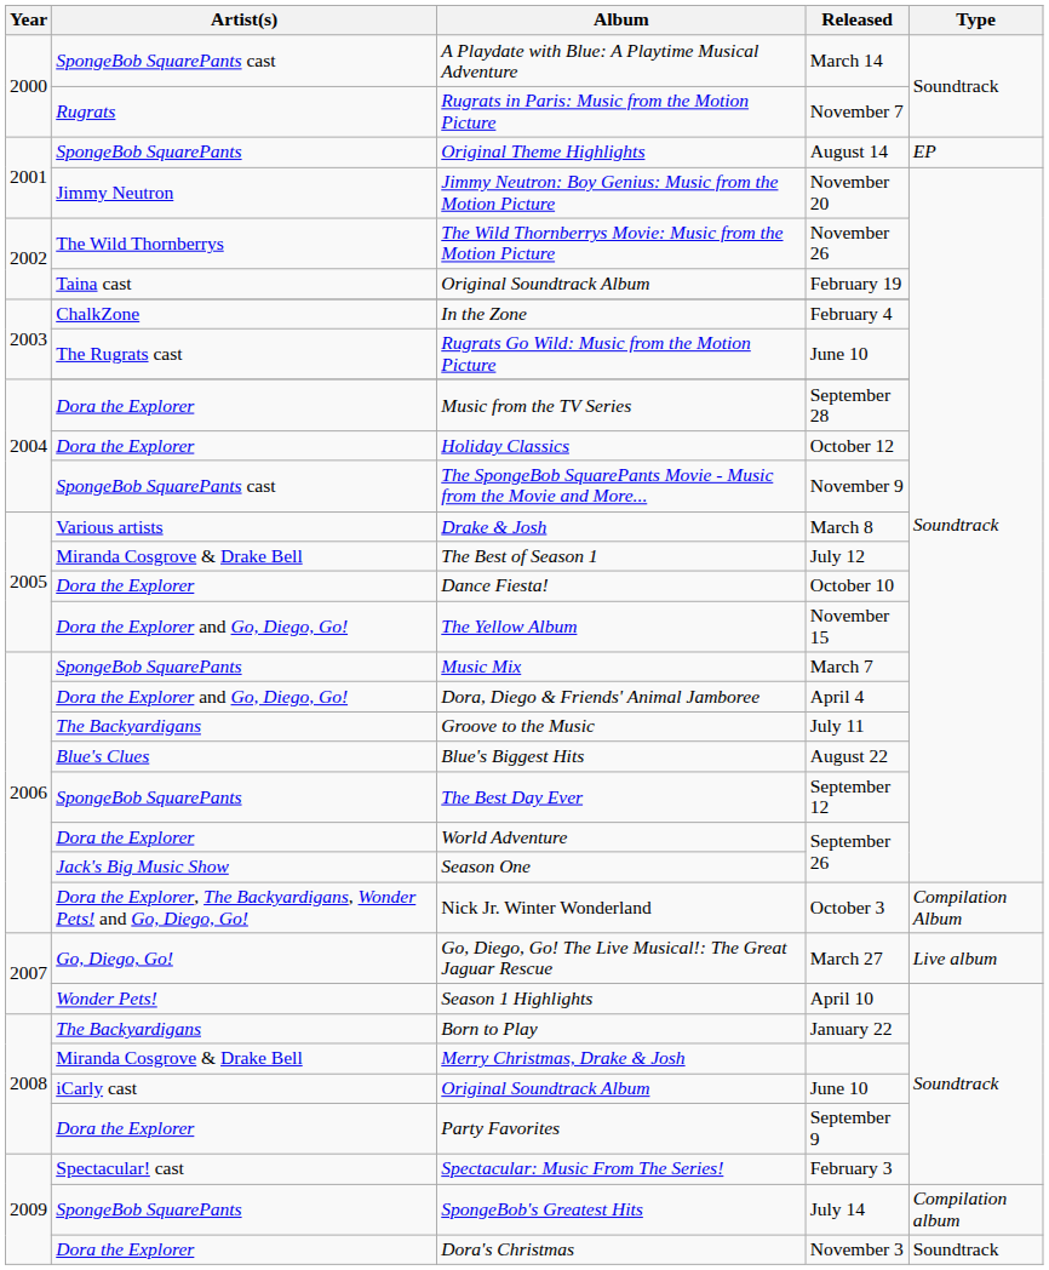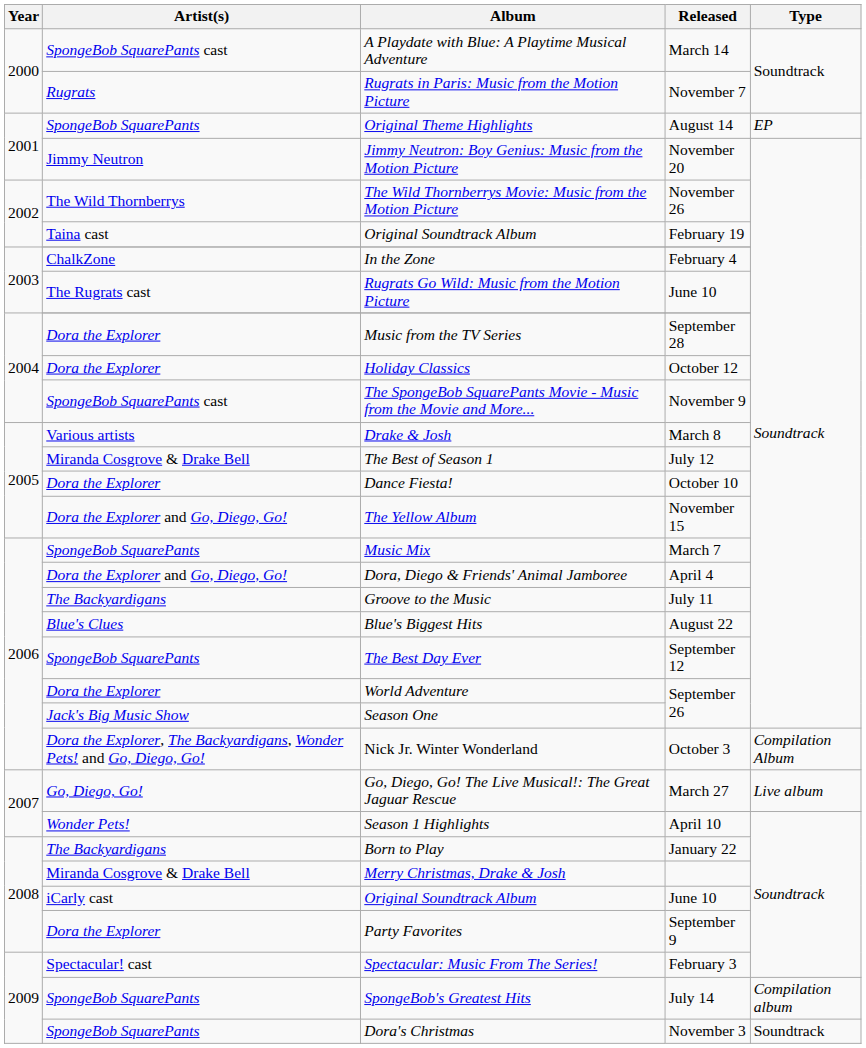Dora's Christmas | Artist(s): Dora the Explorer -> SpongeBob SquarePants
